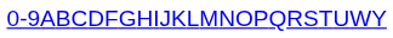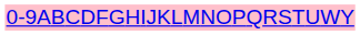row 1 | column 1: no background -> pink background
